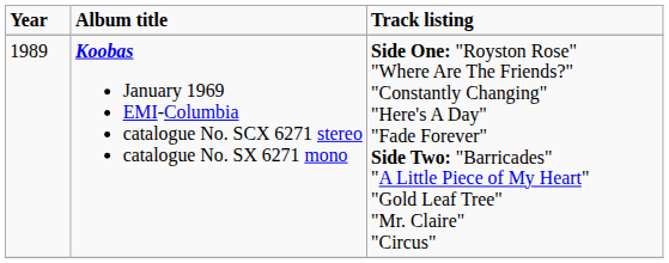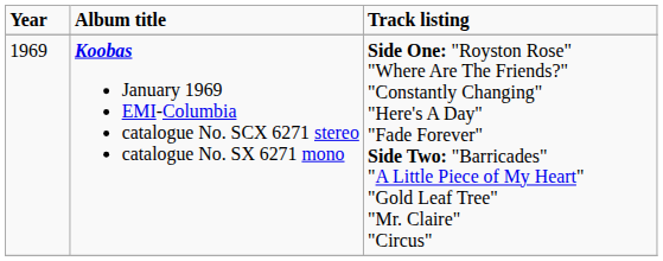row 2 | Year: 1989 -> 1969
